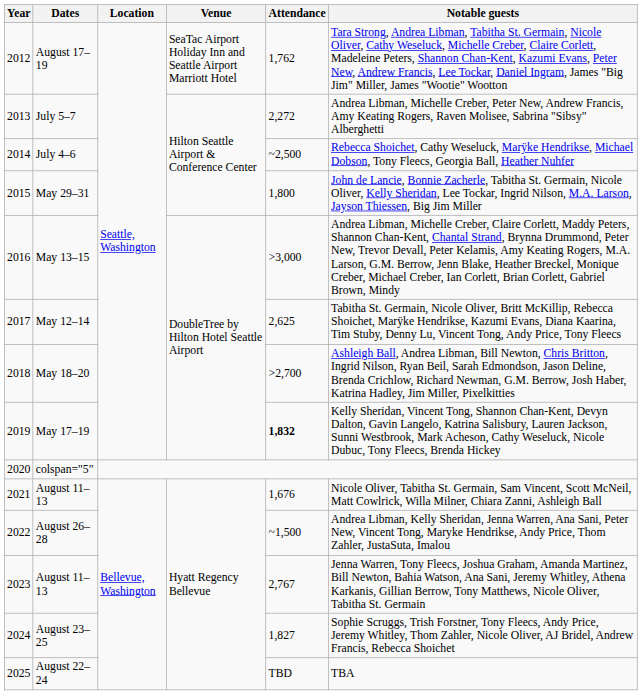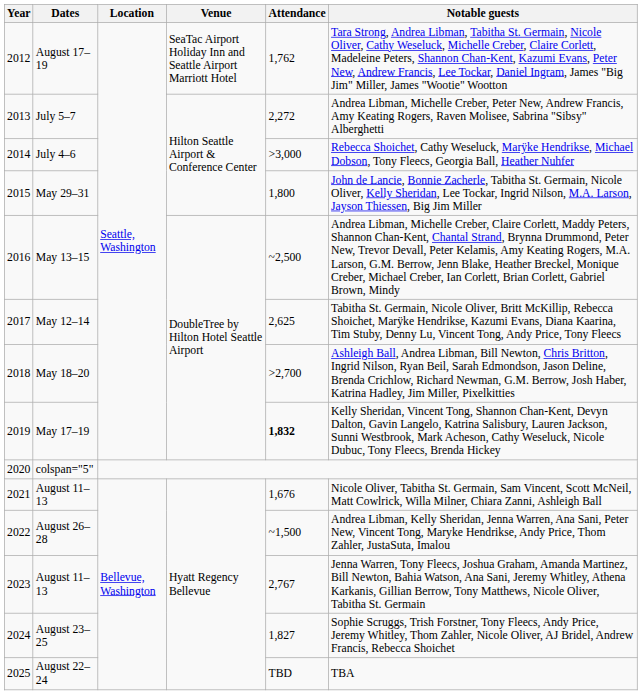July 4–6 | Attendance: ~2,500 -> >3,000
May 13–15 | Attendance: >3,000 -> ~2,500
